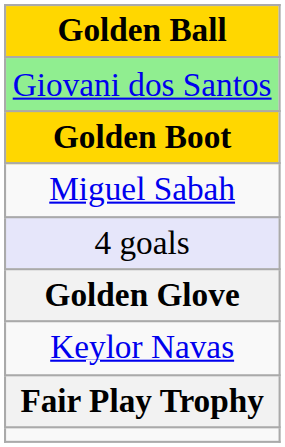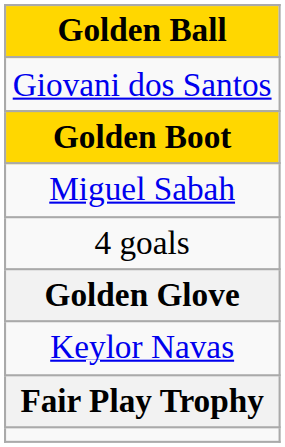Giovani dos Santos | Golden Ball: lightgreen background -> no background
4 goals | Golden Ball: lavender background -> no background
